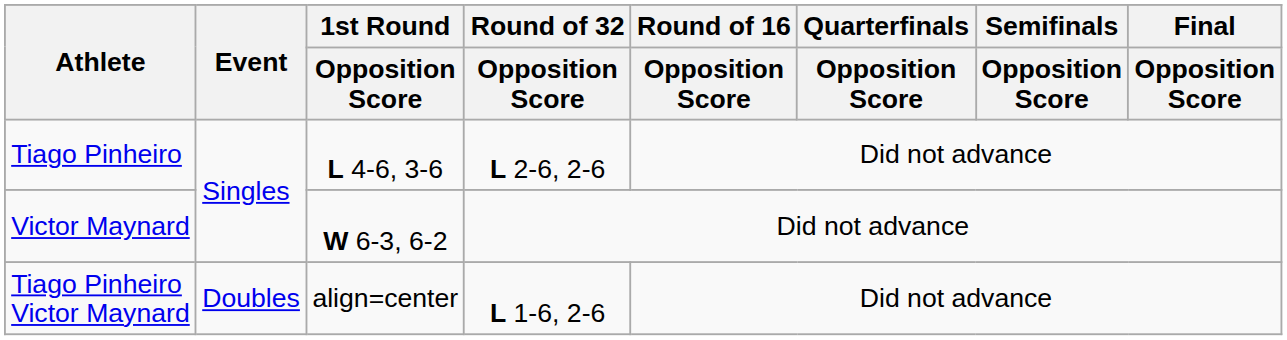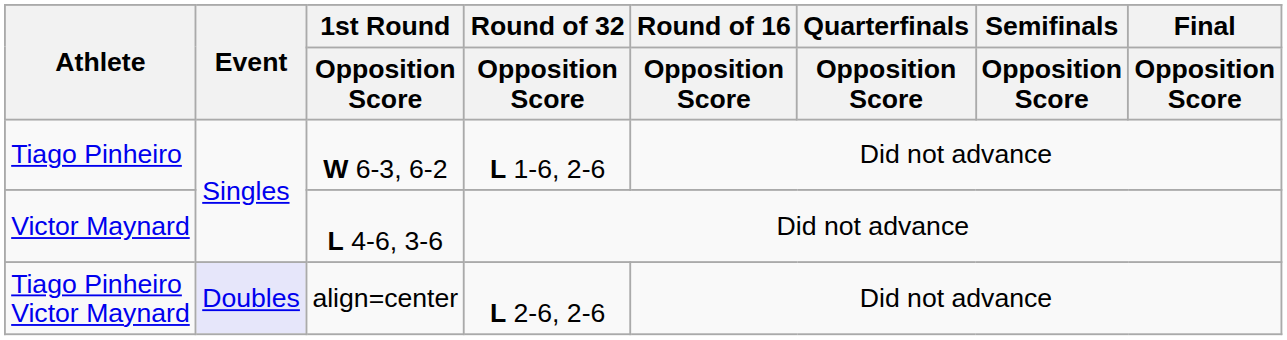Tiago Pinheiro | 1st Round / Opposition Score: L 4-6, 3-6 -> W 6-3, 6-2
Tiago Pinheiro | Round of 32 / Opposition Score: L 2-6, 2-6 -> L 1-6, 2-6
Victor Maynard | 1st Round / Opposition Score: W 6-3, 6-2 -> L 4-6, 3-6
Tiago Pinheiro Victor Maynard | Event: no background -> lavender background
Tiago Pinheiro Victor Maynard | Round of 32 / Opposition Score: L 1-6, 2-6 -> L 2-6, 2-6
